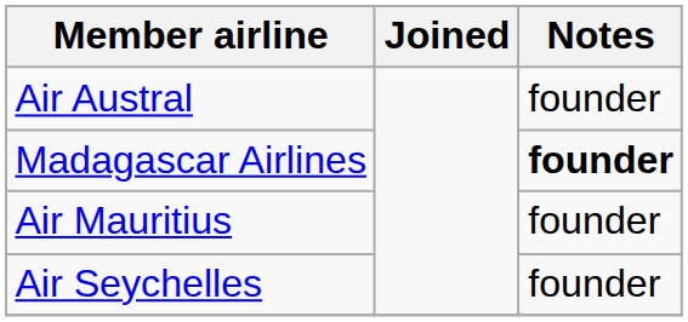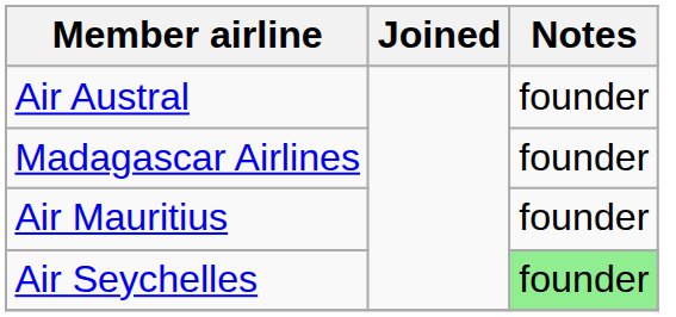Madagascar Airlines | Notes: bold -> normal
Air Seychelles | Notes: no background -> lightgreen background
